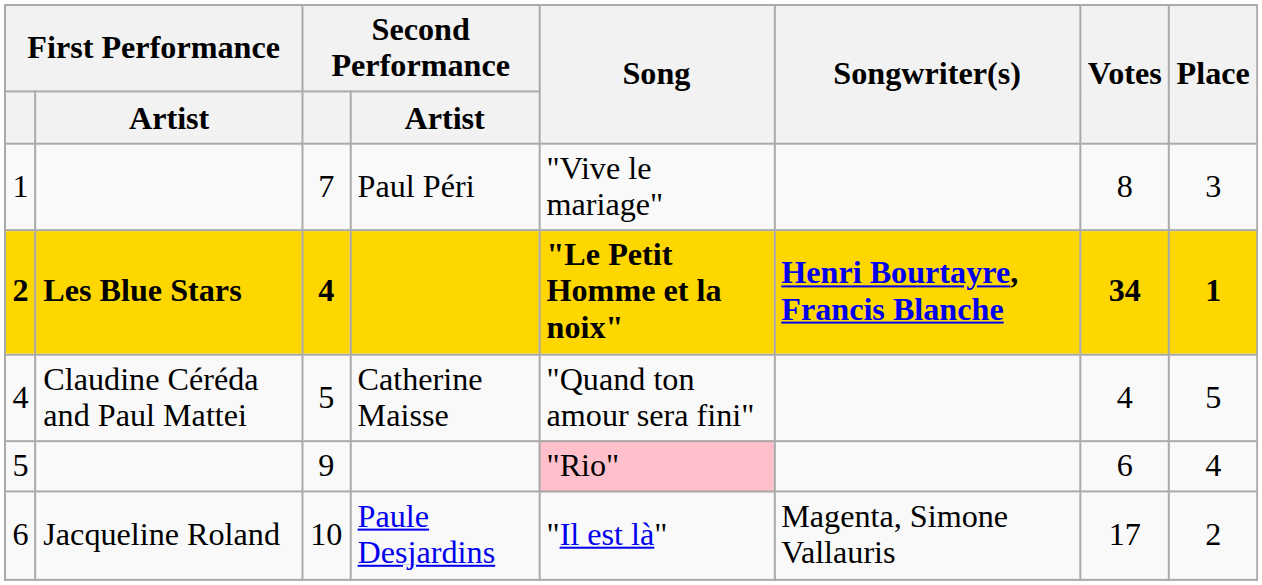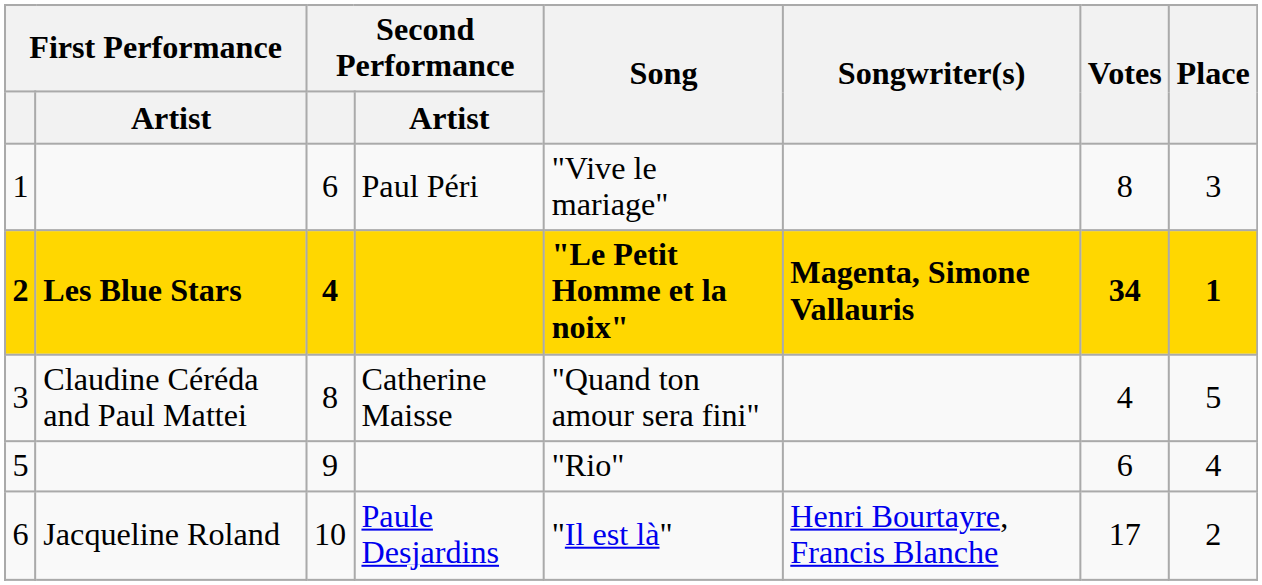row 3 | Second Performance: 7 -> 6
row 4 | Songwriter(s): Henri Bourtayre, Francis Blanche -> Magenta, Simone Vallauris
row 5 | First Performance: 4 -> 3
row 5 | Second Performance: 5 -> 8
row 6 | Song: pink background -> no background
row 7 | Songwriter(s): Magenta, Simone Vallauris -> Henri Bourtayre, Francis Blanche
